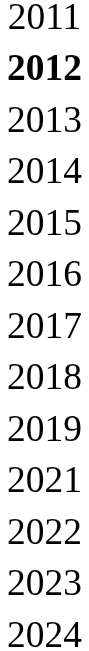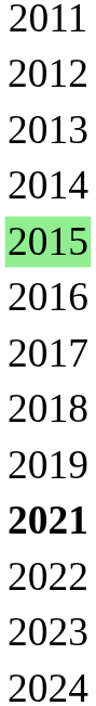2012 | column 1: bold -> normal
2015 | column 1: no background -> lightgreen background
2021 | column 1: normal -> bold
